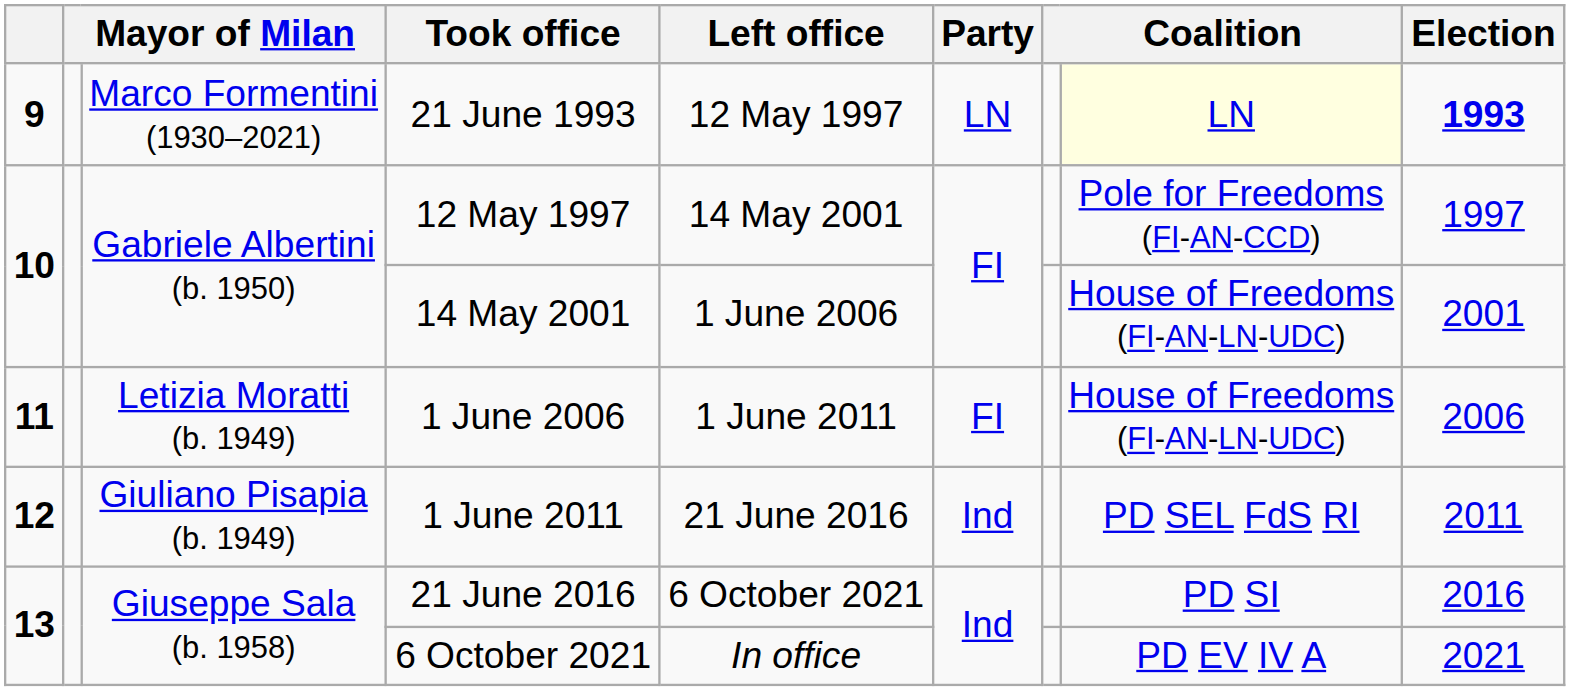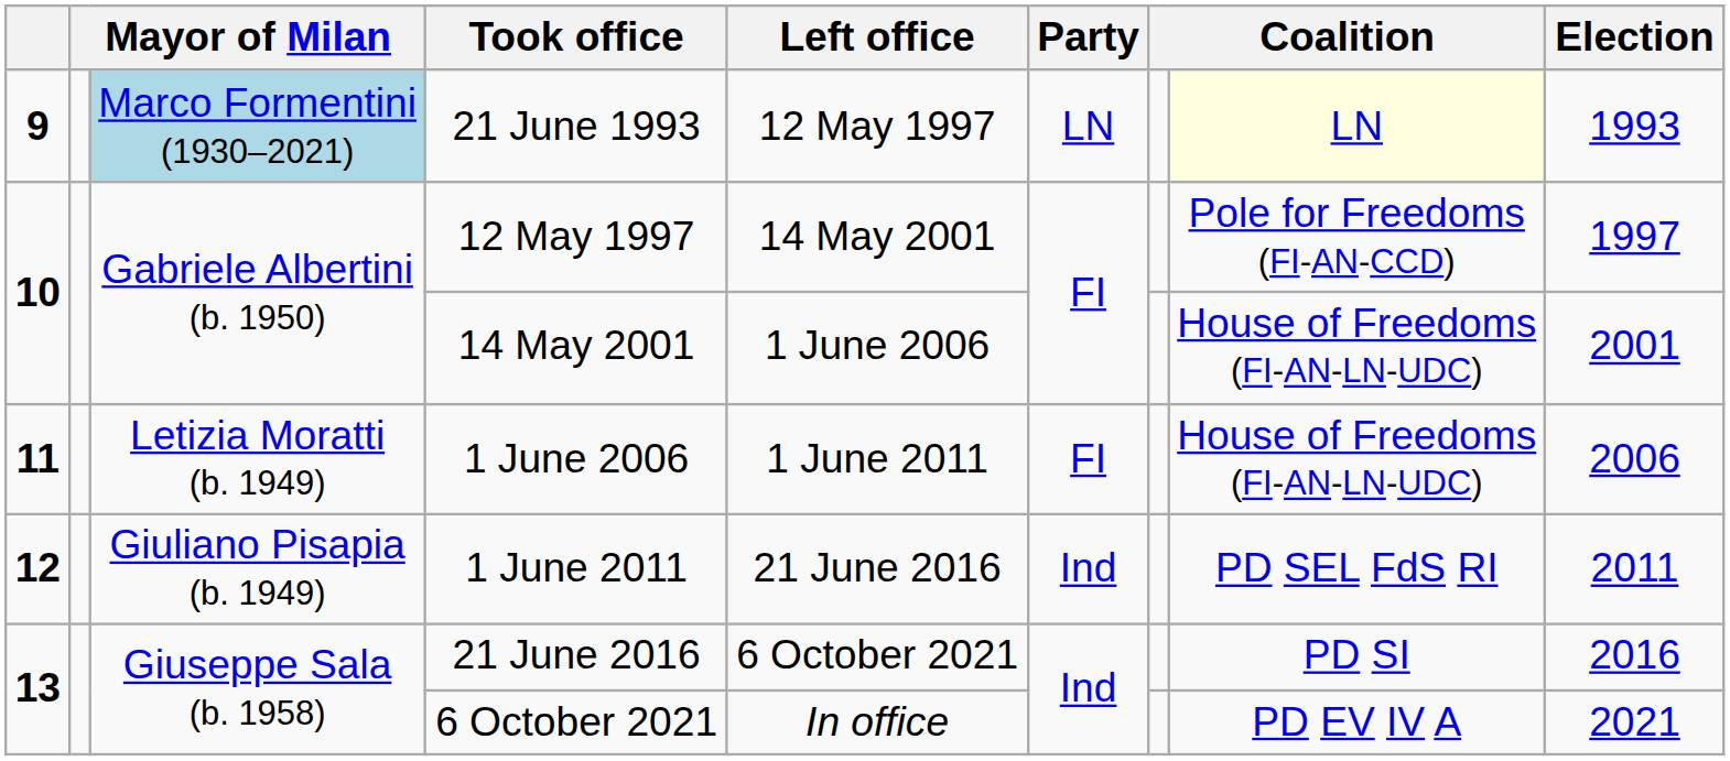21 June 1993 | column 3: no background -> lightblue background
21 June 1993 | Election: bold -> normal
